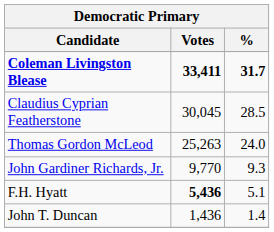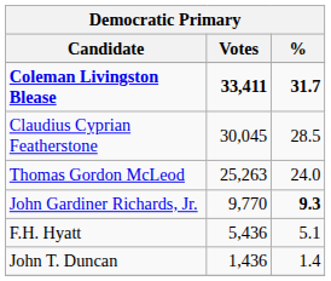John Gardiner Richards, Jr. | %: normal -> bold
F.H. Hyatt | Votes: bold -> normal
